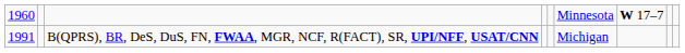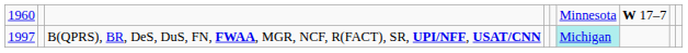row 2 | column 1: 1991 -> 1997
row 2 | column 6: no background -> paleturquoise background
